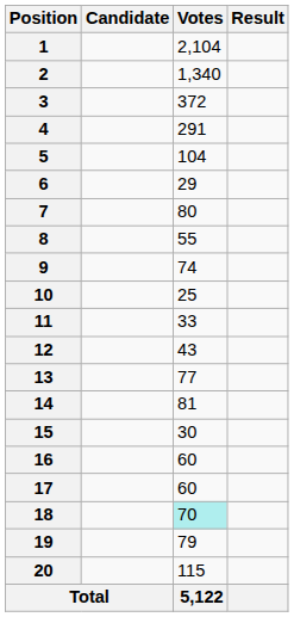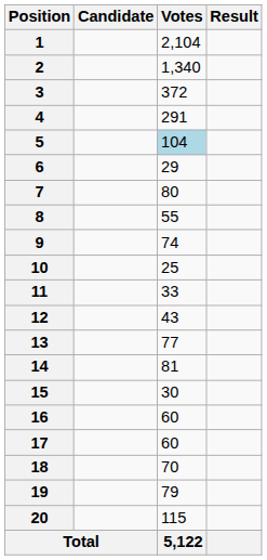5 | Votes: no background -> lightblue background
18 | Votes: paleturquoise background -> no background
